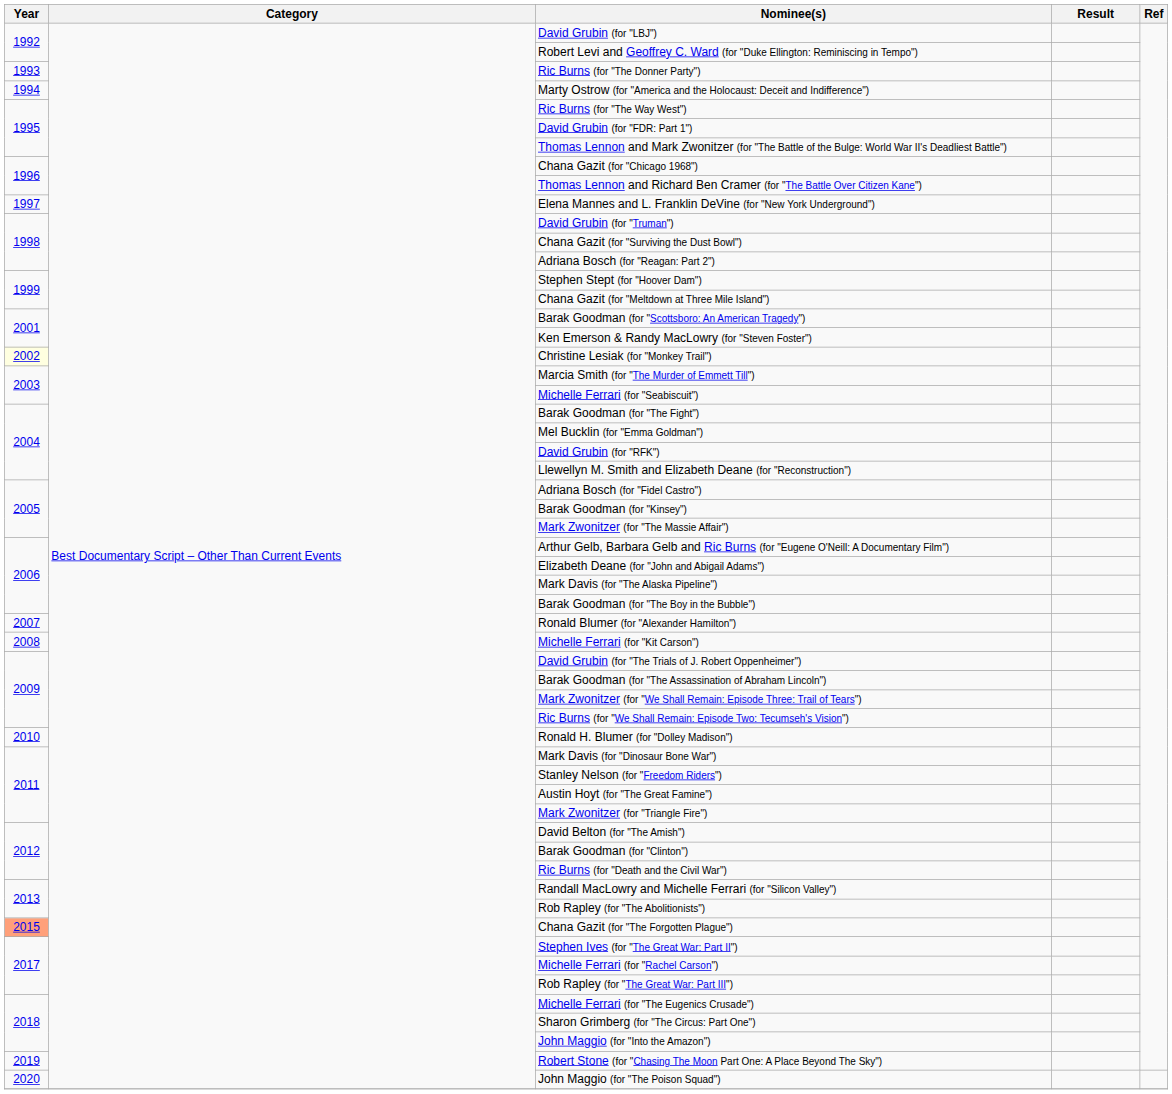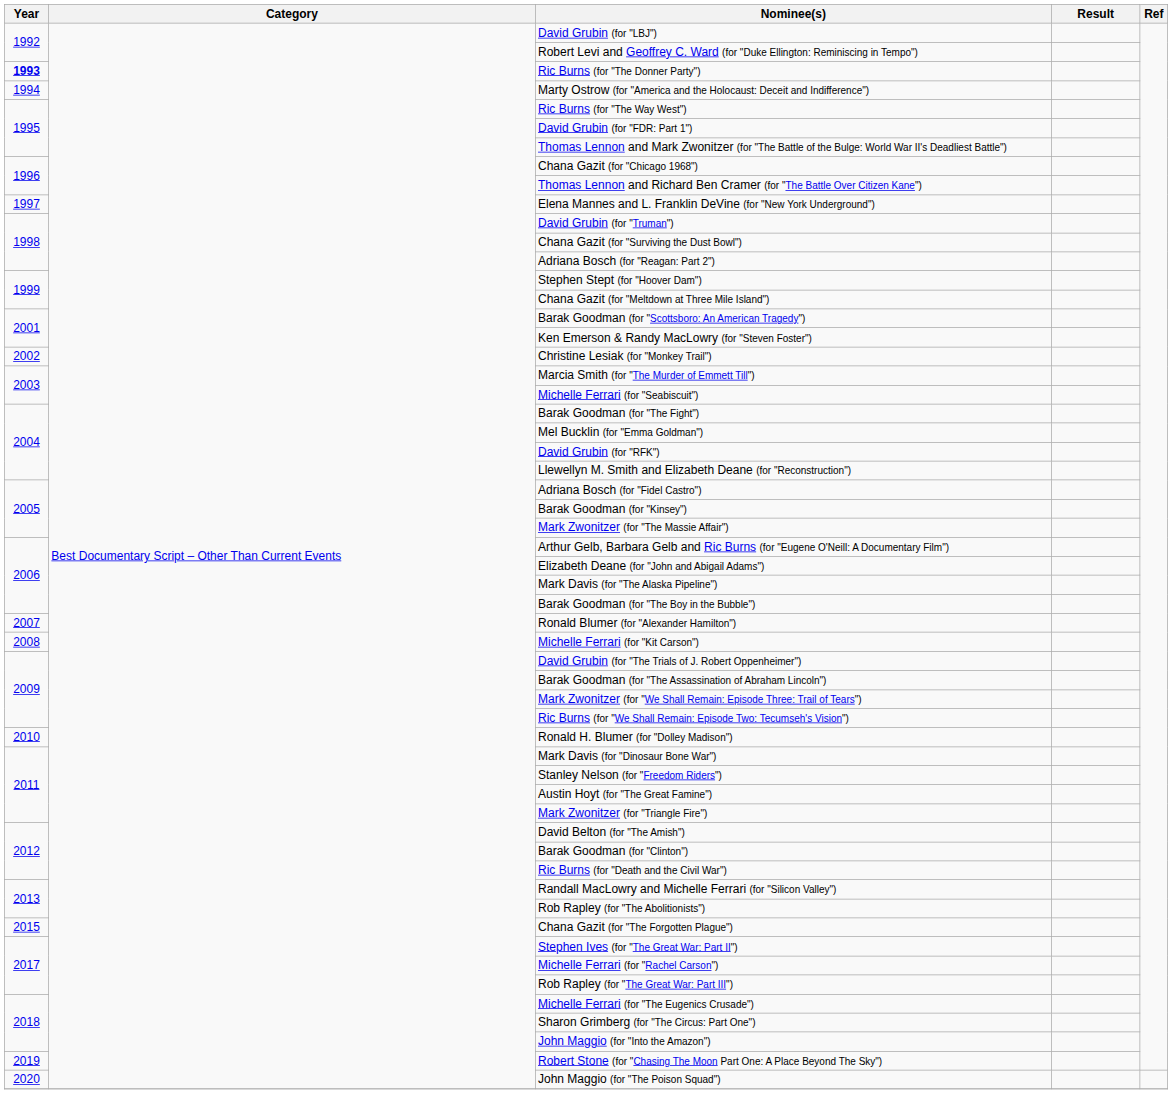Ric Burns (for "The Donner Party") | Year: normal -> bold
Christine Lesiak (for "Monkey Trail") | Year: lightyellow background -> no background
Chana Gazit (for "The Forgotten Plague") | Year: lightsalmon background -> no background
